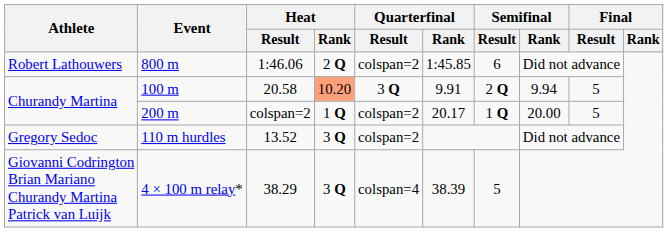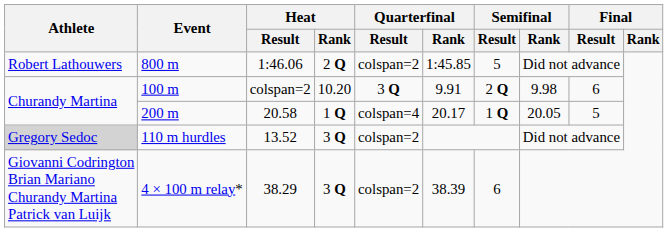800 m | Semifinal / Result: 6 -> 5
100 m | Heat / Result: 20.58 -> colspan=2
100 m | Heat / Rank: lightsalmon background -> no background
100 m | Semifinal / Rank: 9.94 -> 9.98
100 m | Final / Result: 5 -> 6
200 m | Heat / Result: colspan=2 -> 20.58
200 m | Quarterfinal / Result: colspan=2 -> colspan=4
200 m | Semifinal / Rank: 20.00 -> 20.05
110 m hurdles | Athlete: no background -> lightgrey background
4 × 100 m relay* | Quarterfinal / Result: colspan=4 -> colspan=2
4 × 100 m relay* | Semifinal / Result: 5 -> 6
